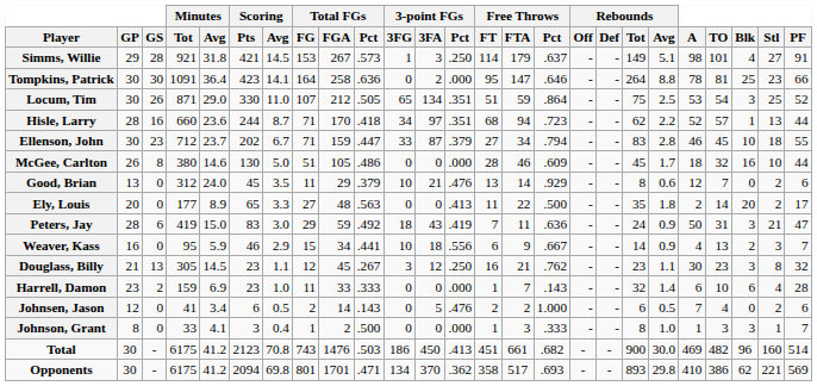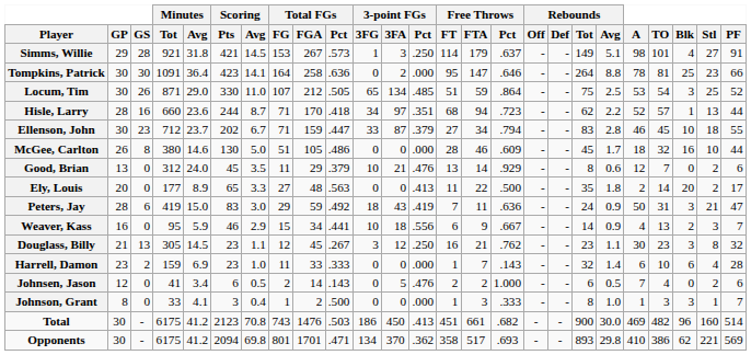Locum, Tim | 3-point FGs / Pct: .351 -> .485
